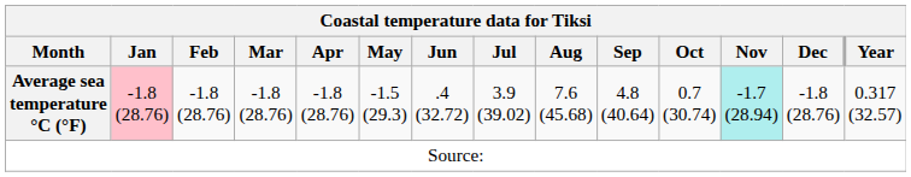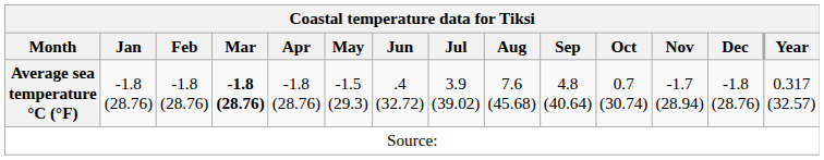row 3 | Jan: pink background -> no background
row 3 | Mar: normal -> bold
row 3 | Nov: paleturquoise background -> no background
